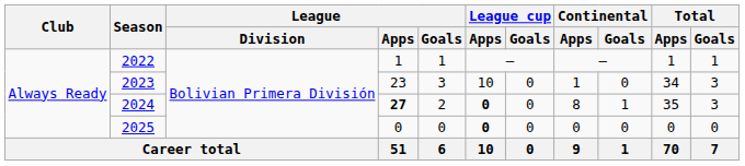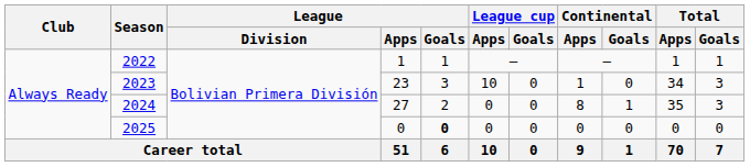2024 | League / Apps: bold -> normal
2024 | League cup / Apps: bold -> normal
2025 | League / Goals: normal -> bold
2025 | League cup / Apps: bold -> normal
